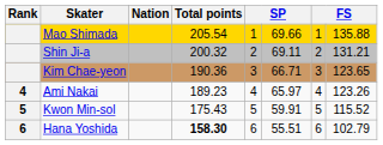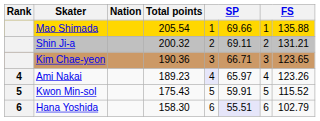Ami Nakai | column 5: no background -> lavender background
Hana Yoshida | Total points: bold -> normal
Hana Yoshida | column 6: no background -> lavender background
